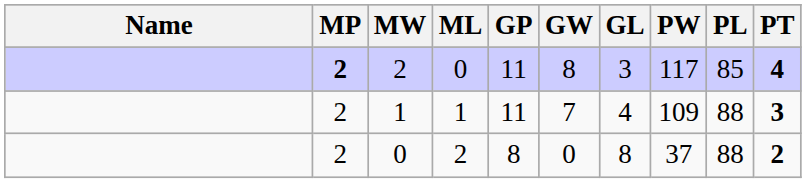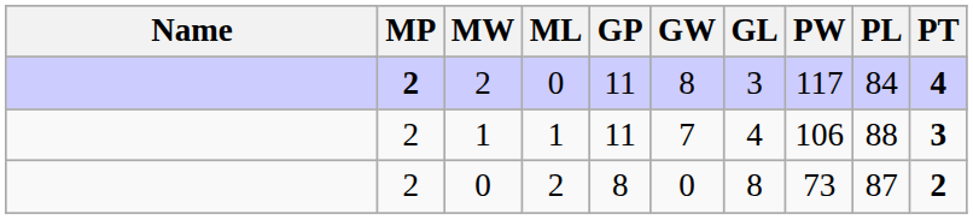row 2 | PL: 85 -> 84
row 3 | PW: 109 -> 106
row 4 | PW: 37 -> 73
row 4 | PL: 88 -> 87
